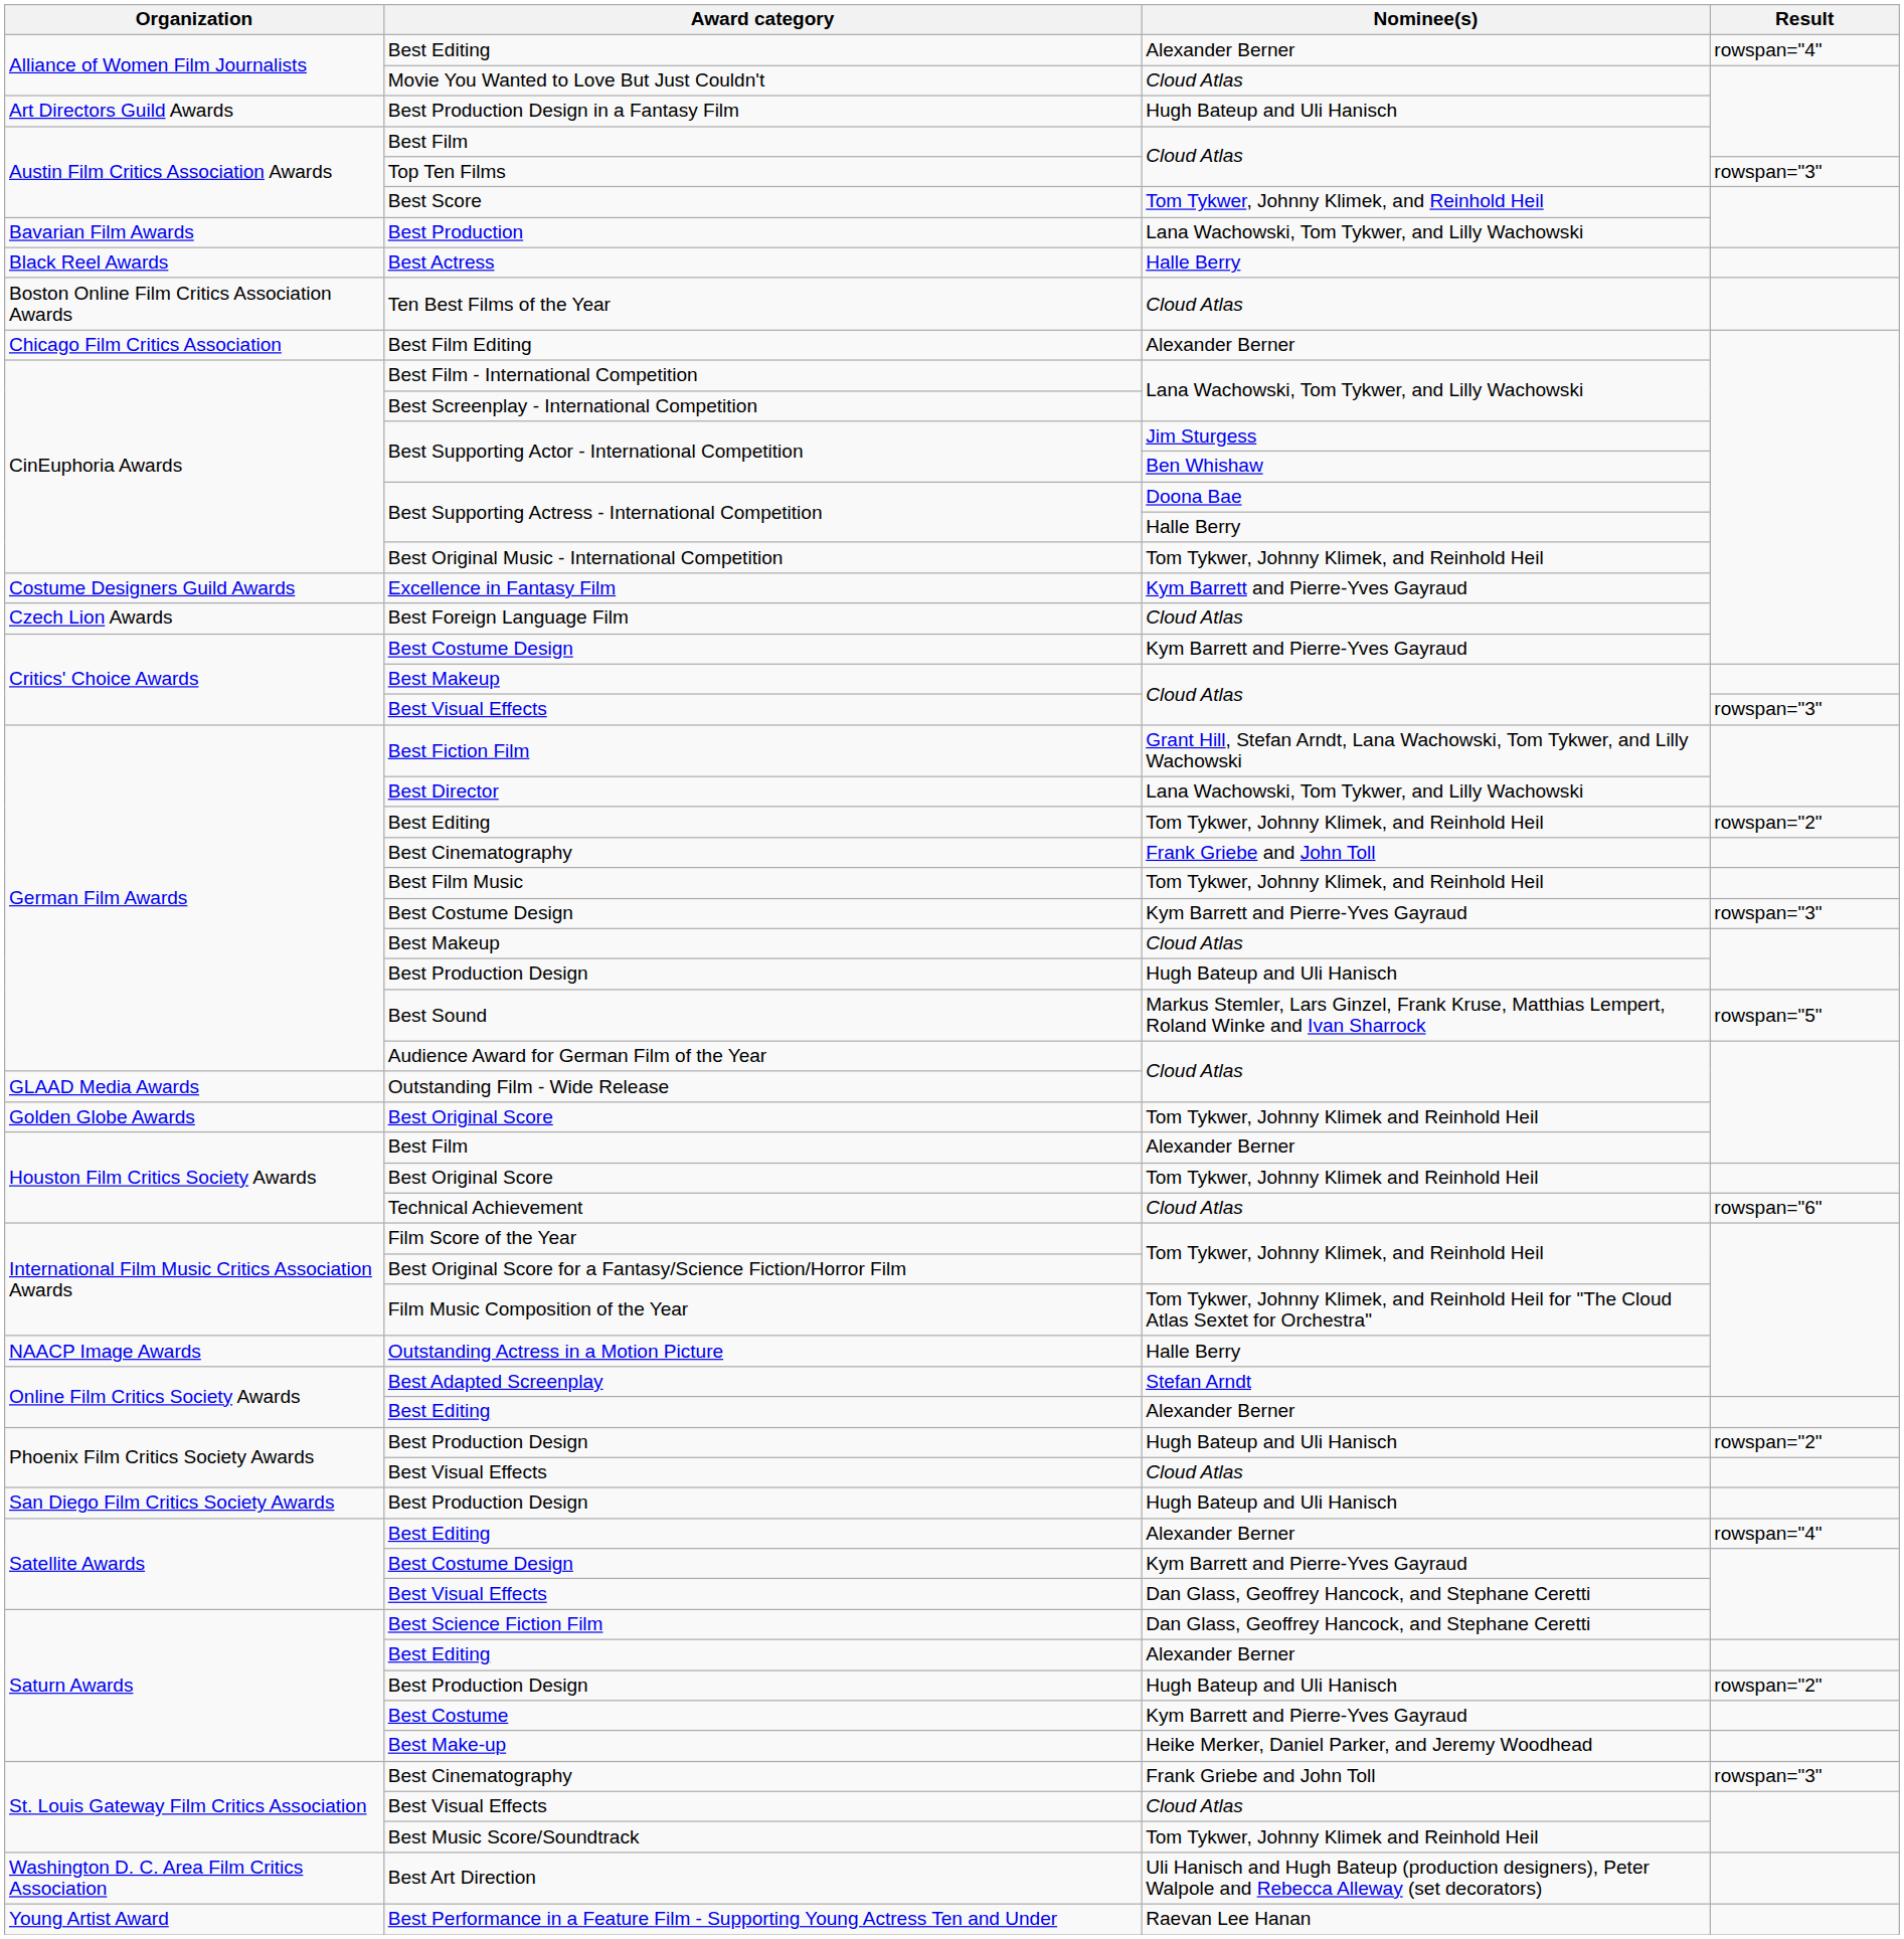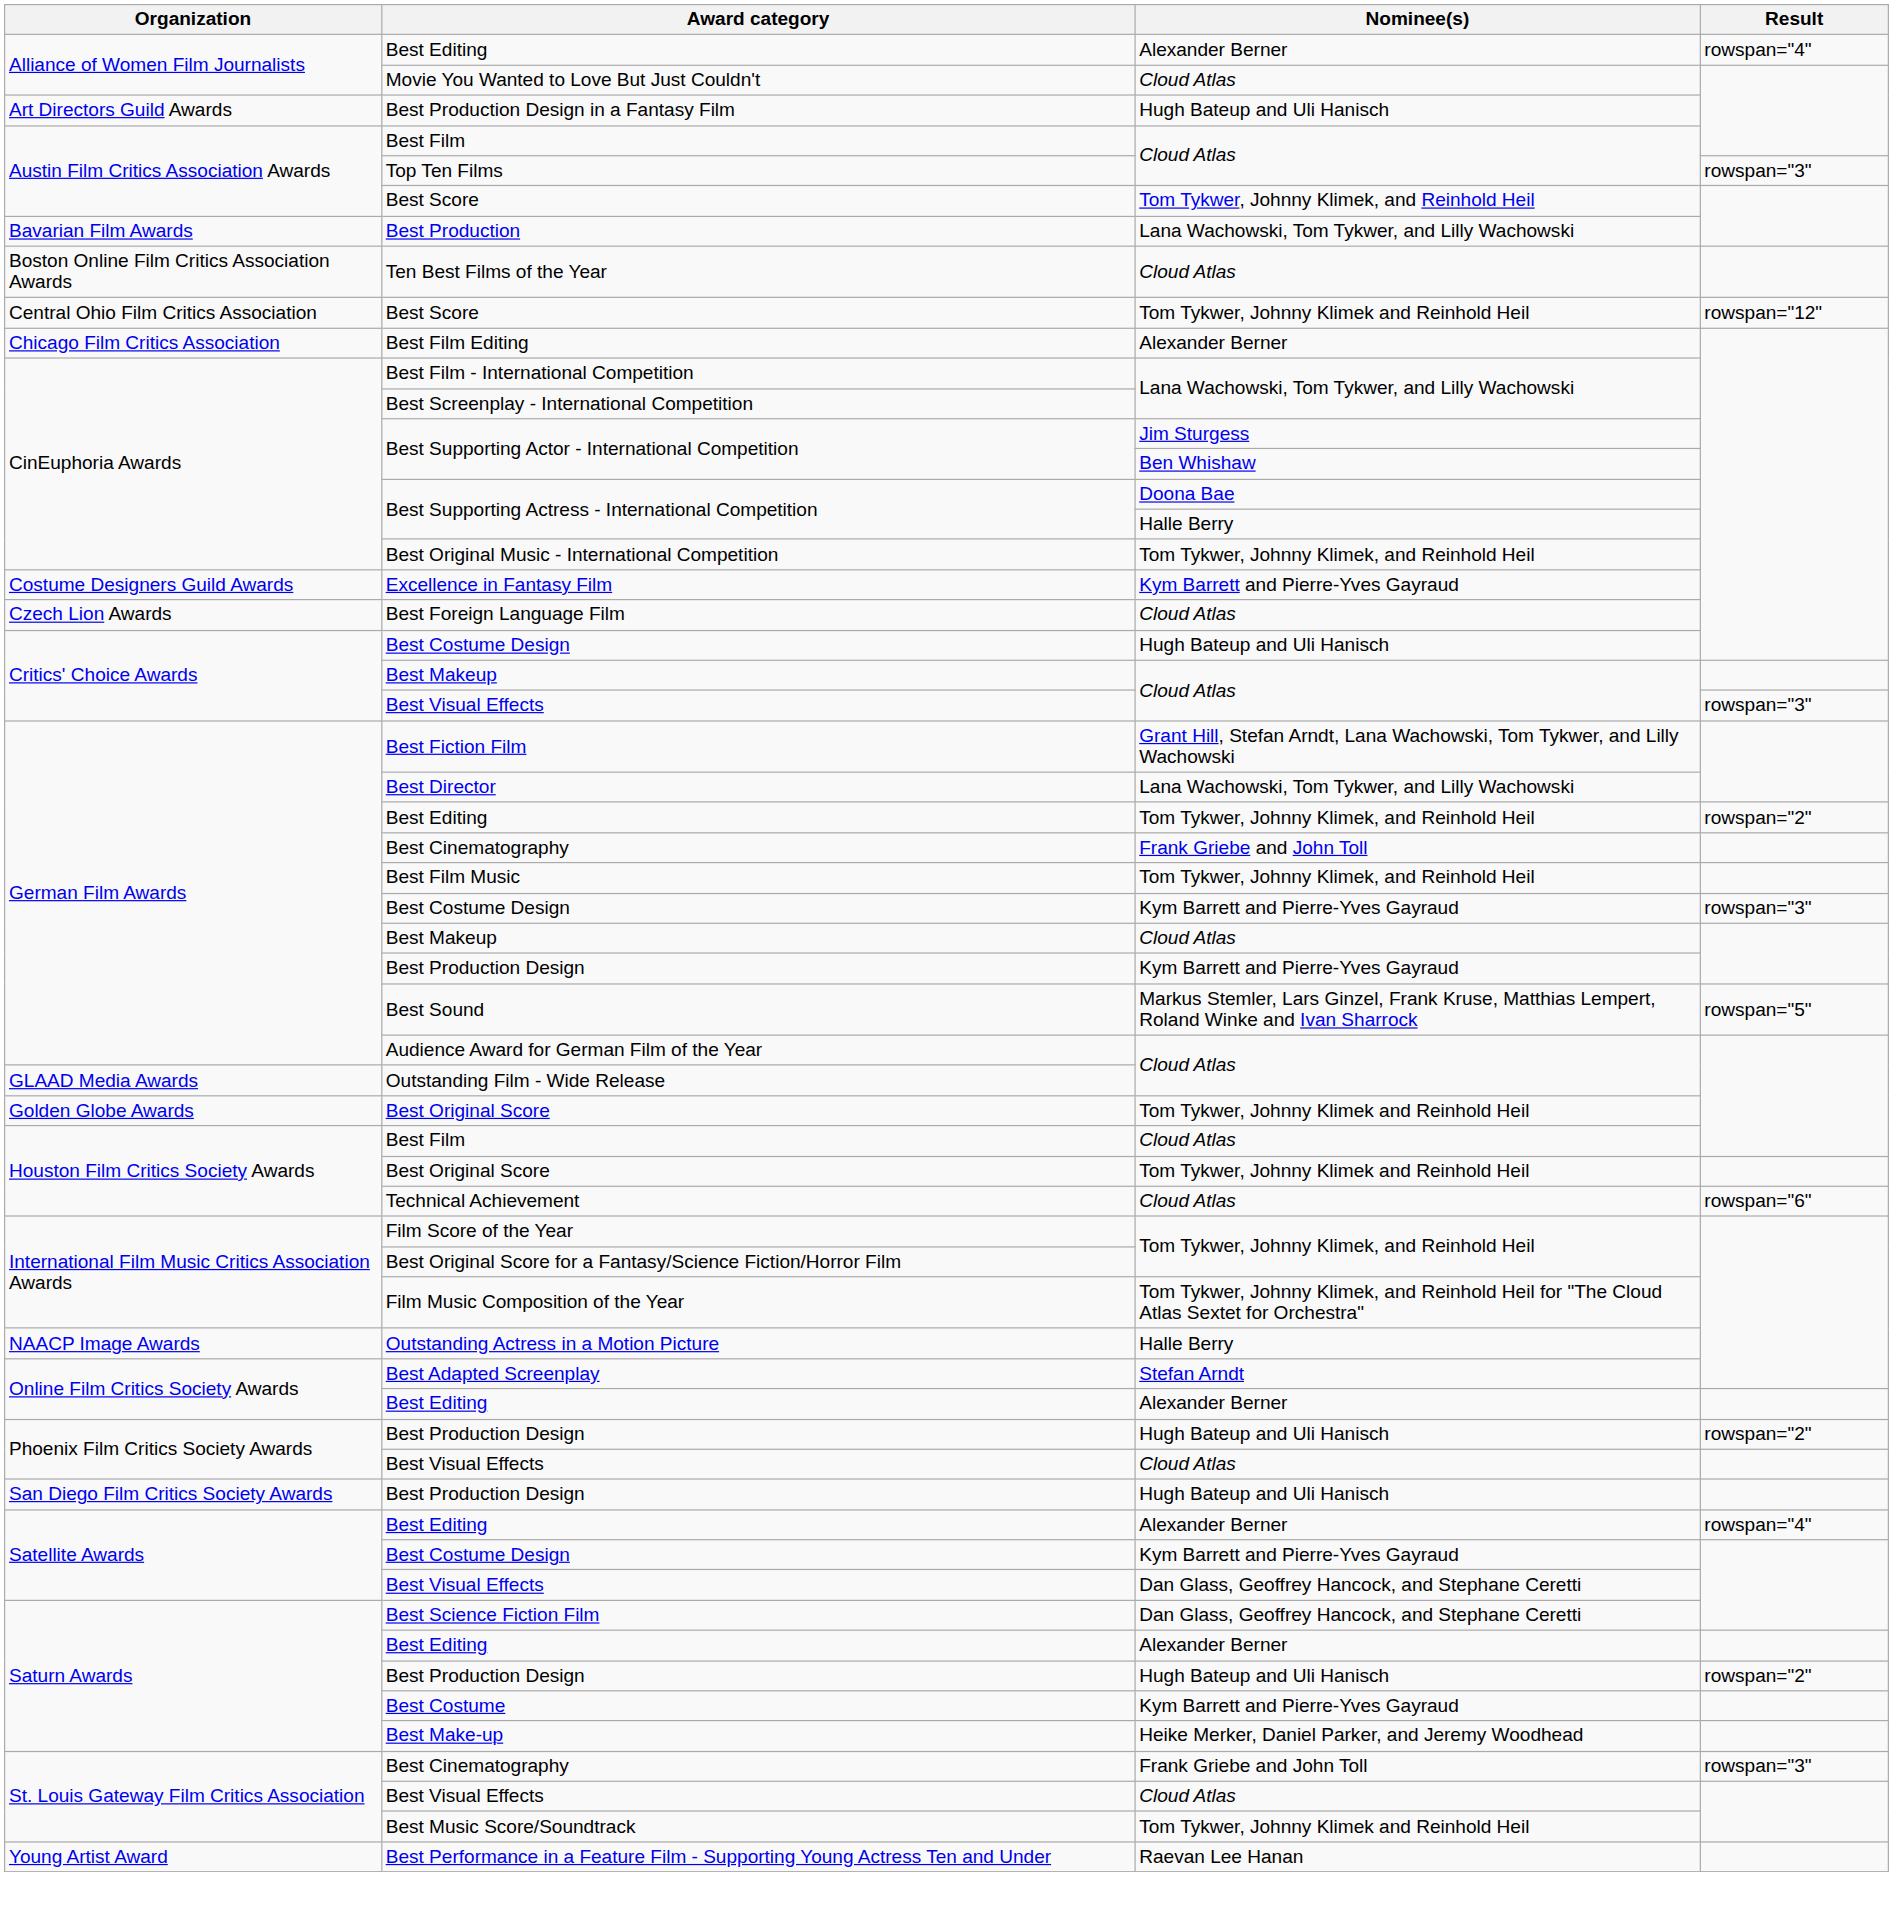- row: Black Reel Awards | Best Actress | Halle Berry
+ row: Central Ohio Film Critics Association | Best Score | Tom Tykwer, Johnny Klimek and Reinhold Heil | rowspan="12"
Critics' Choice Awards / Best Costume Design | Nominee(s): Kym Barrett and Pierre-Yves Gayraud -> Hugh Bateup and Uli Hanisch
German Film Awards / Best Production Design | Nominee(s): Hugh Bateup and Uli Hanisch -> Kym Barrett and Pierre-Yves Gayraud
Houston Film Critics Society Awards / Best Film | Nominee(s): Alexander Berner -> Cloud Atlas
- row: Washington D. C. Area Film Critics Association | Best Art Direction | Uli Hanisch and Hugh Bateup (production designers), Peter Walpole and Rebecca Alleway (set decorators)
